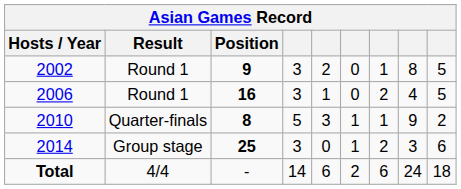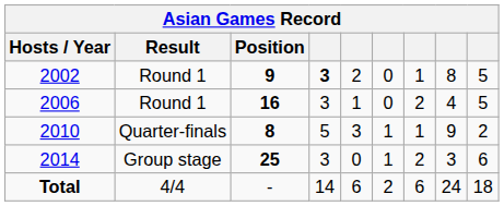2002 | column 4: normal -> bold
